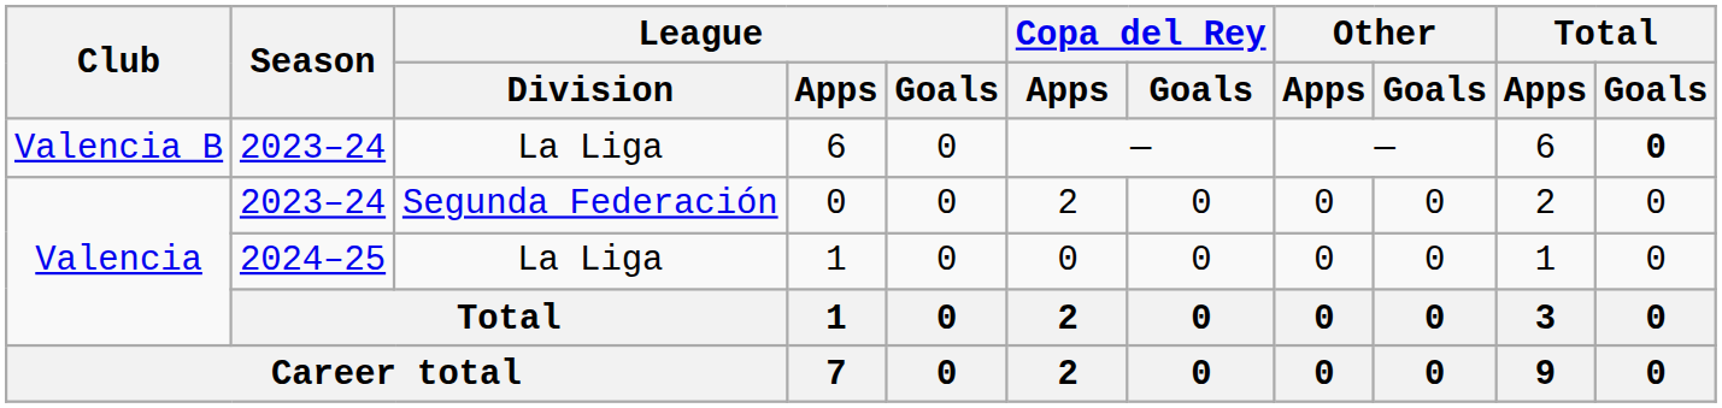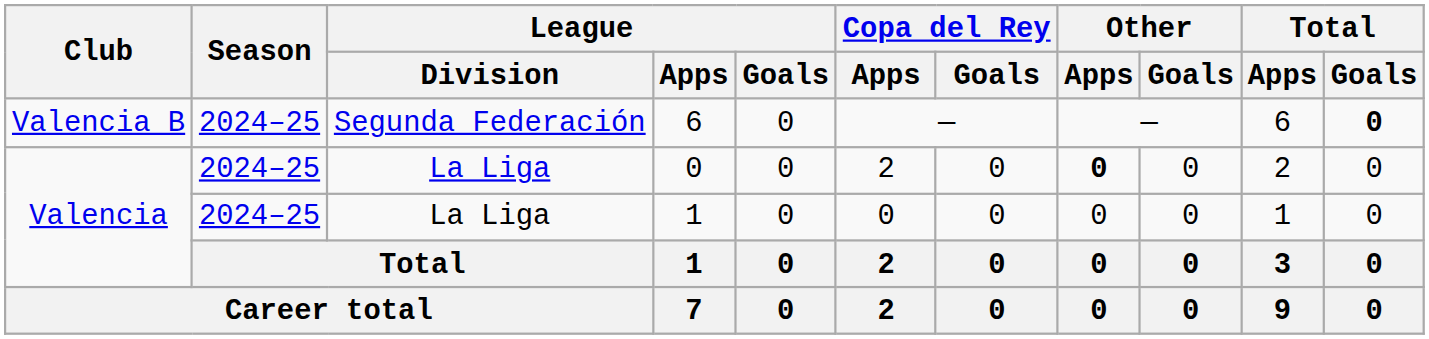row 3 | Season: 2023–24 -> 2024–25
row 3 | League / Division: La Liga -> Segunda Federación
row 4 | Season: 2023–24 -> 2024–25
row 4 | League / Division: Segunda Federación -> La Liga
row 4 | Other / Apps: normal -> bold
